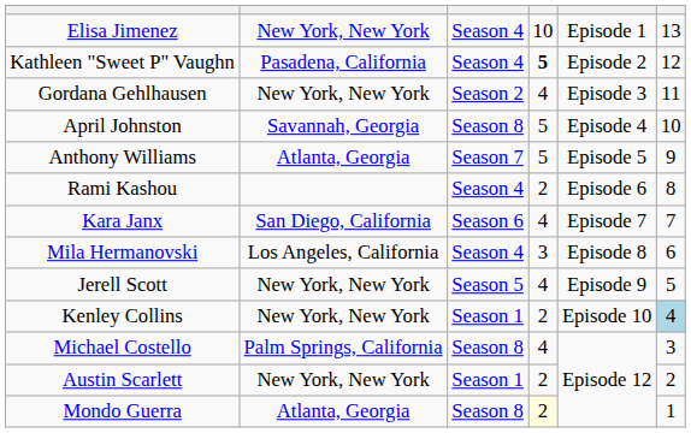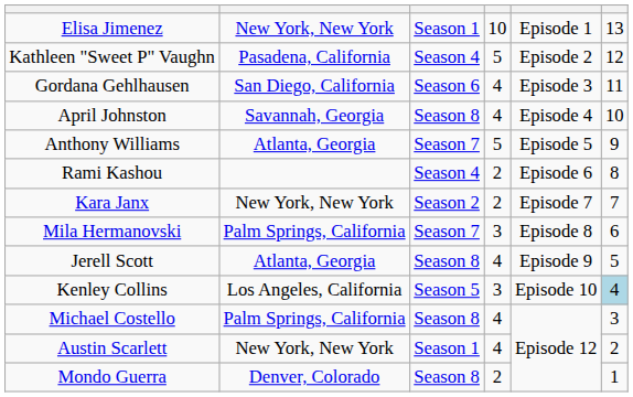Elisa Jimenez | column 3: Season 4 -> Season 1
Kathleen "Sweet P" Vaughn | column 4: bold -> normal
Gordana Gehlhausen | column 2: New York, New York -> San Diego, California
Gordana Gehlhausen | column 3: Season 2 -> Season 6
April Johnston | column 4: 5 -> 4
Kara Janx | column 2: San Diego, California -> New York, New York
Kara Janx | column 3: Season 6 -> Season 2
Kara Janx | column 4: 4 -> 2
Mila Hermanovski | column 2: Los Angeles, California -> Palm Springs, California
Mila Hermanovski | column 3: Season 4 -> Season 7
Jerell Scott | column 2: New York, New York -> Atlanta, Georgia
Jerell Scott | column 3: Season 5 -> Season 8
Kenley Collins | column 2: New York, New York -> Los Angeles, California
Kenley Collins | column 3: Season 1 -> Season 5
Kenley Collins | column 4: 2 -> 3
Austin Scarlett | column 4: 2 -> 4
Mondo Guerra | column 2: Atlanta, Georgia -> Denver, Colorado
Mondo Guerra | column 4: lightyellow background -> no background
